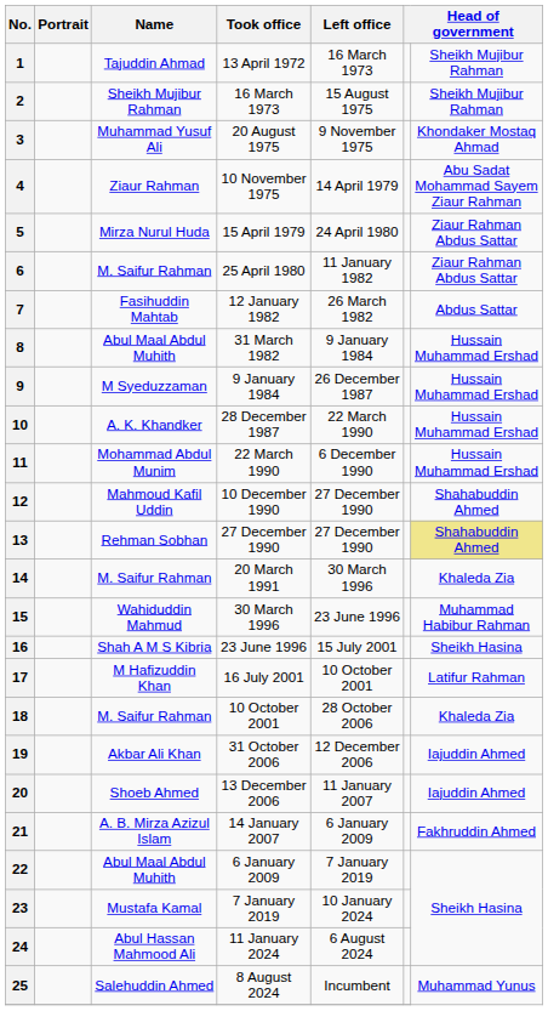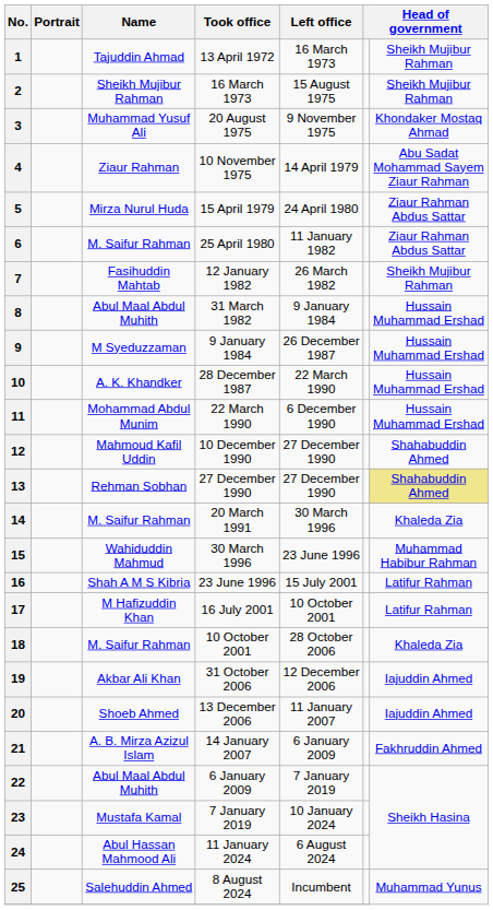7 | column 7: Abdus Sattar -> Sheikh Mujibur Rahman
16 | column 7: Sheikh Hasina -> Latifur Rahman
